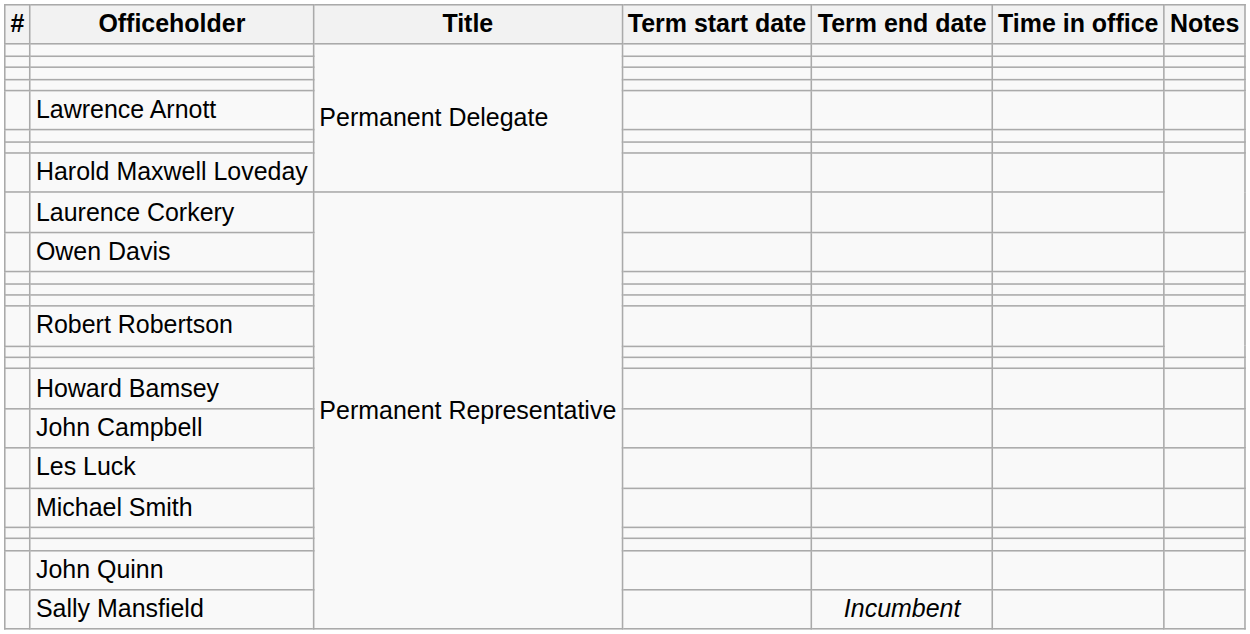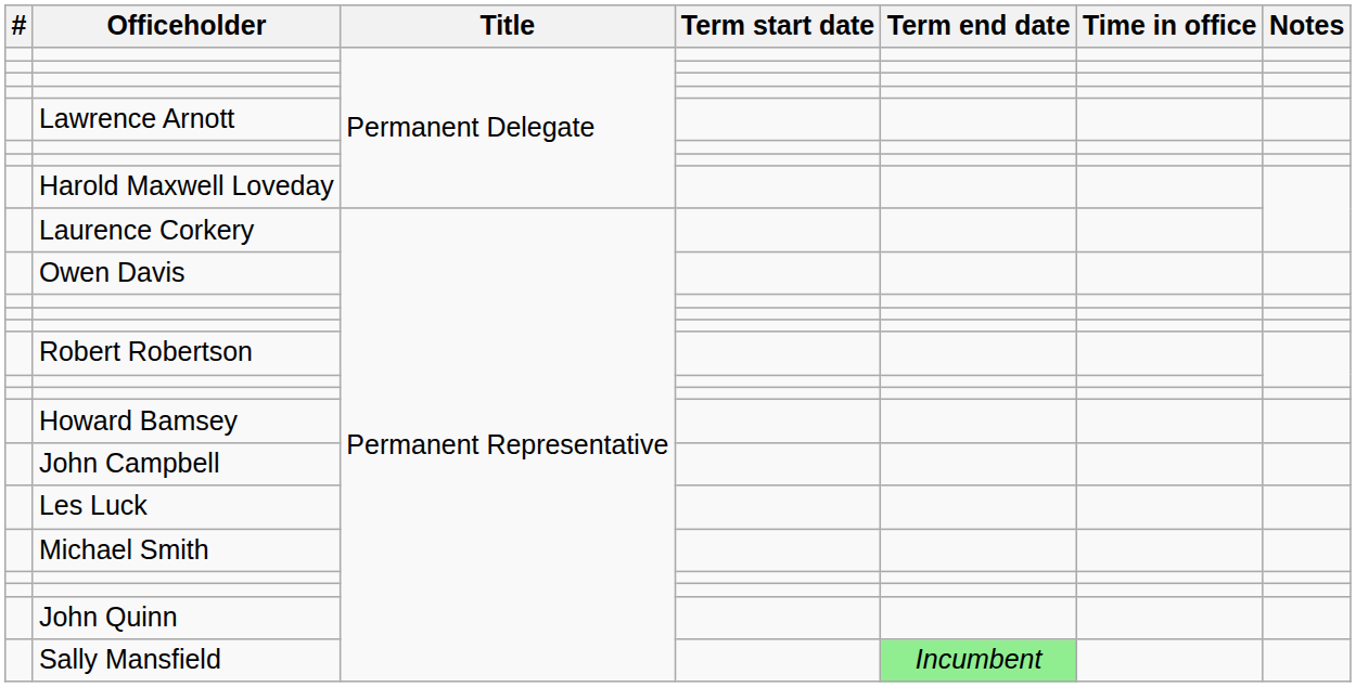Sally Mansfield | Term end date: no background -> lightgreen background
